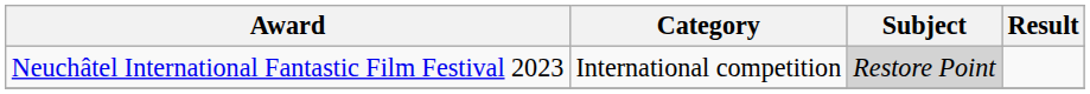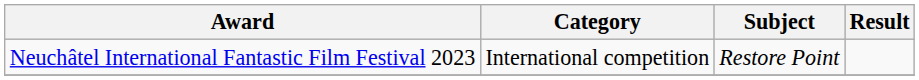Neuchâtel International Fantastic Film Festival 2023 | Subject: lightgrey background -> no background
